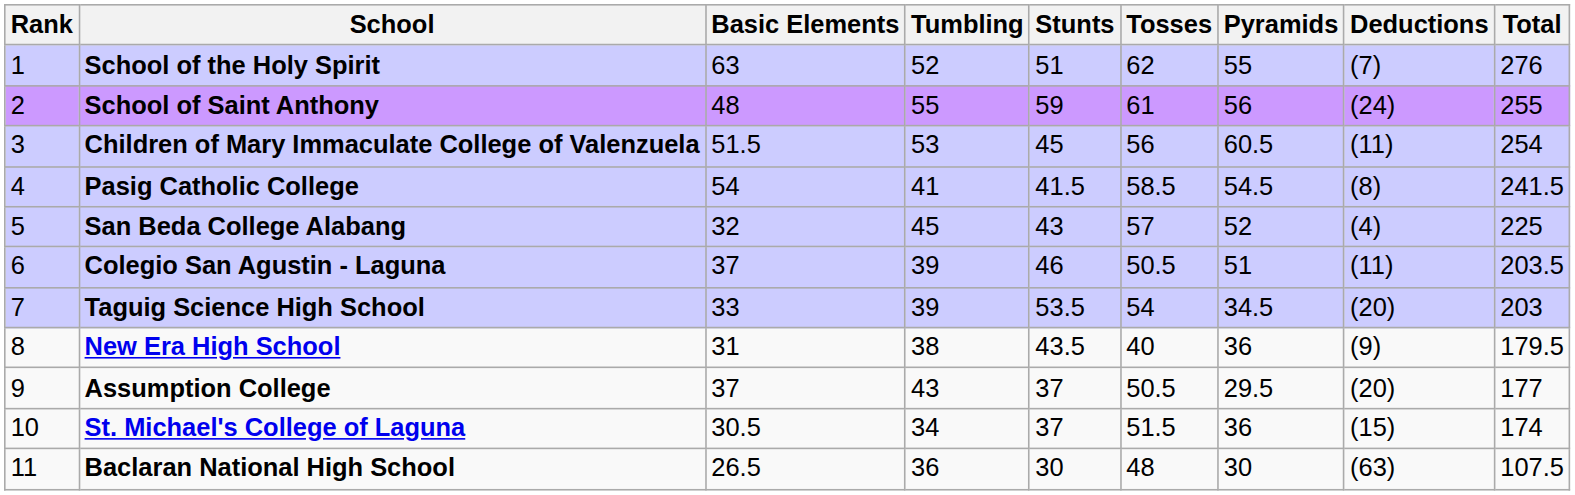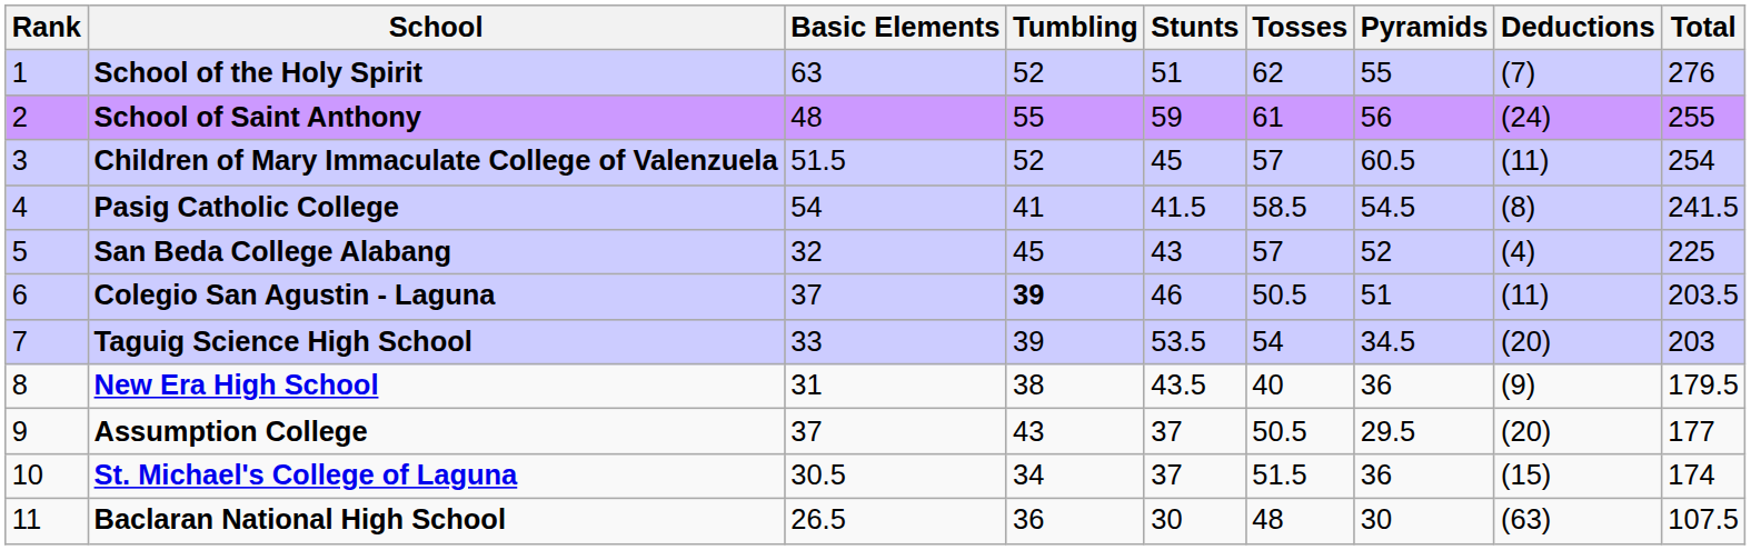Children of Mary Immaculate College of Valenzuela | Tumbling: 53 -> 52
Children of Mary Immaculate College of Valenzuela | Tosses: 56 -> 57
Colegio San Agustin - Laguna | Tumbling: normal -> bold
